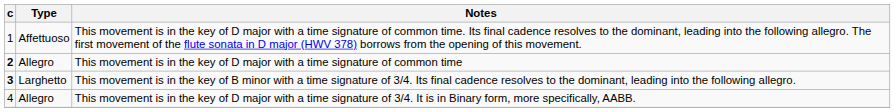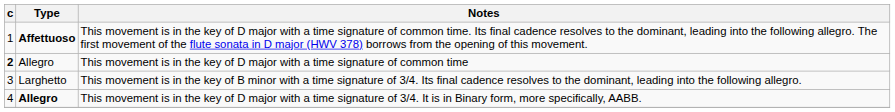row 2 | Type: normal -> bold
row 4 | c: bold -> normal
row 5 | Type: normal -> bold
